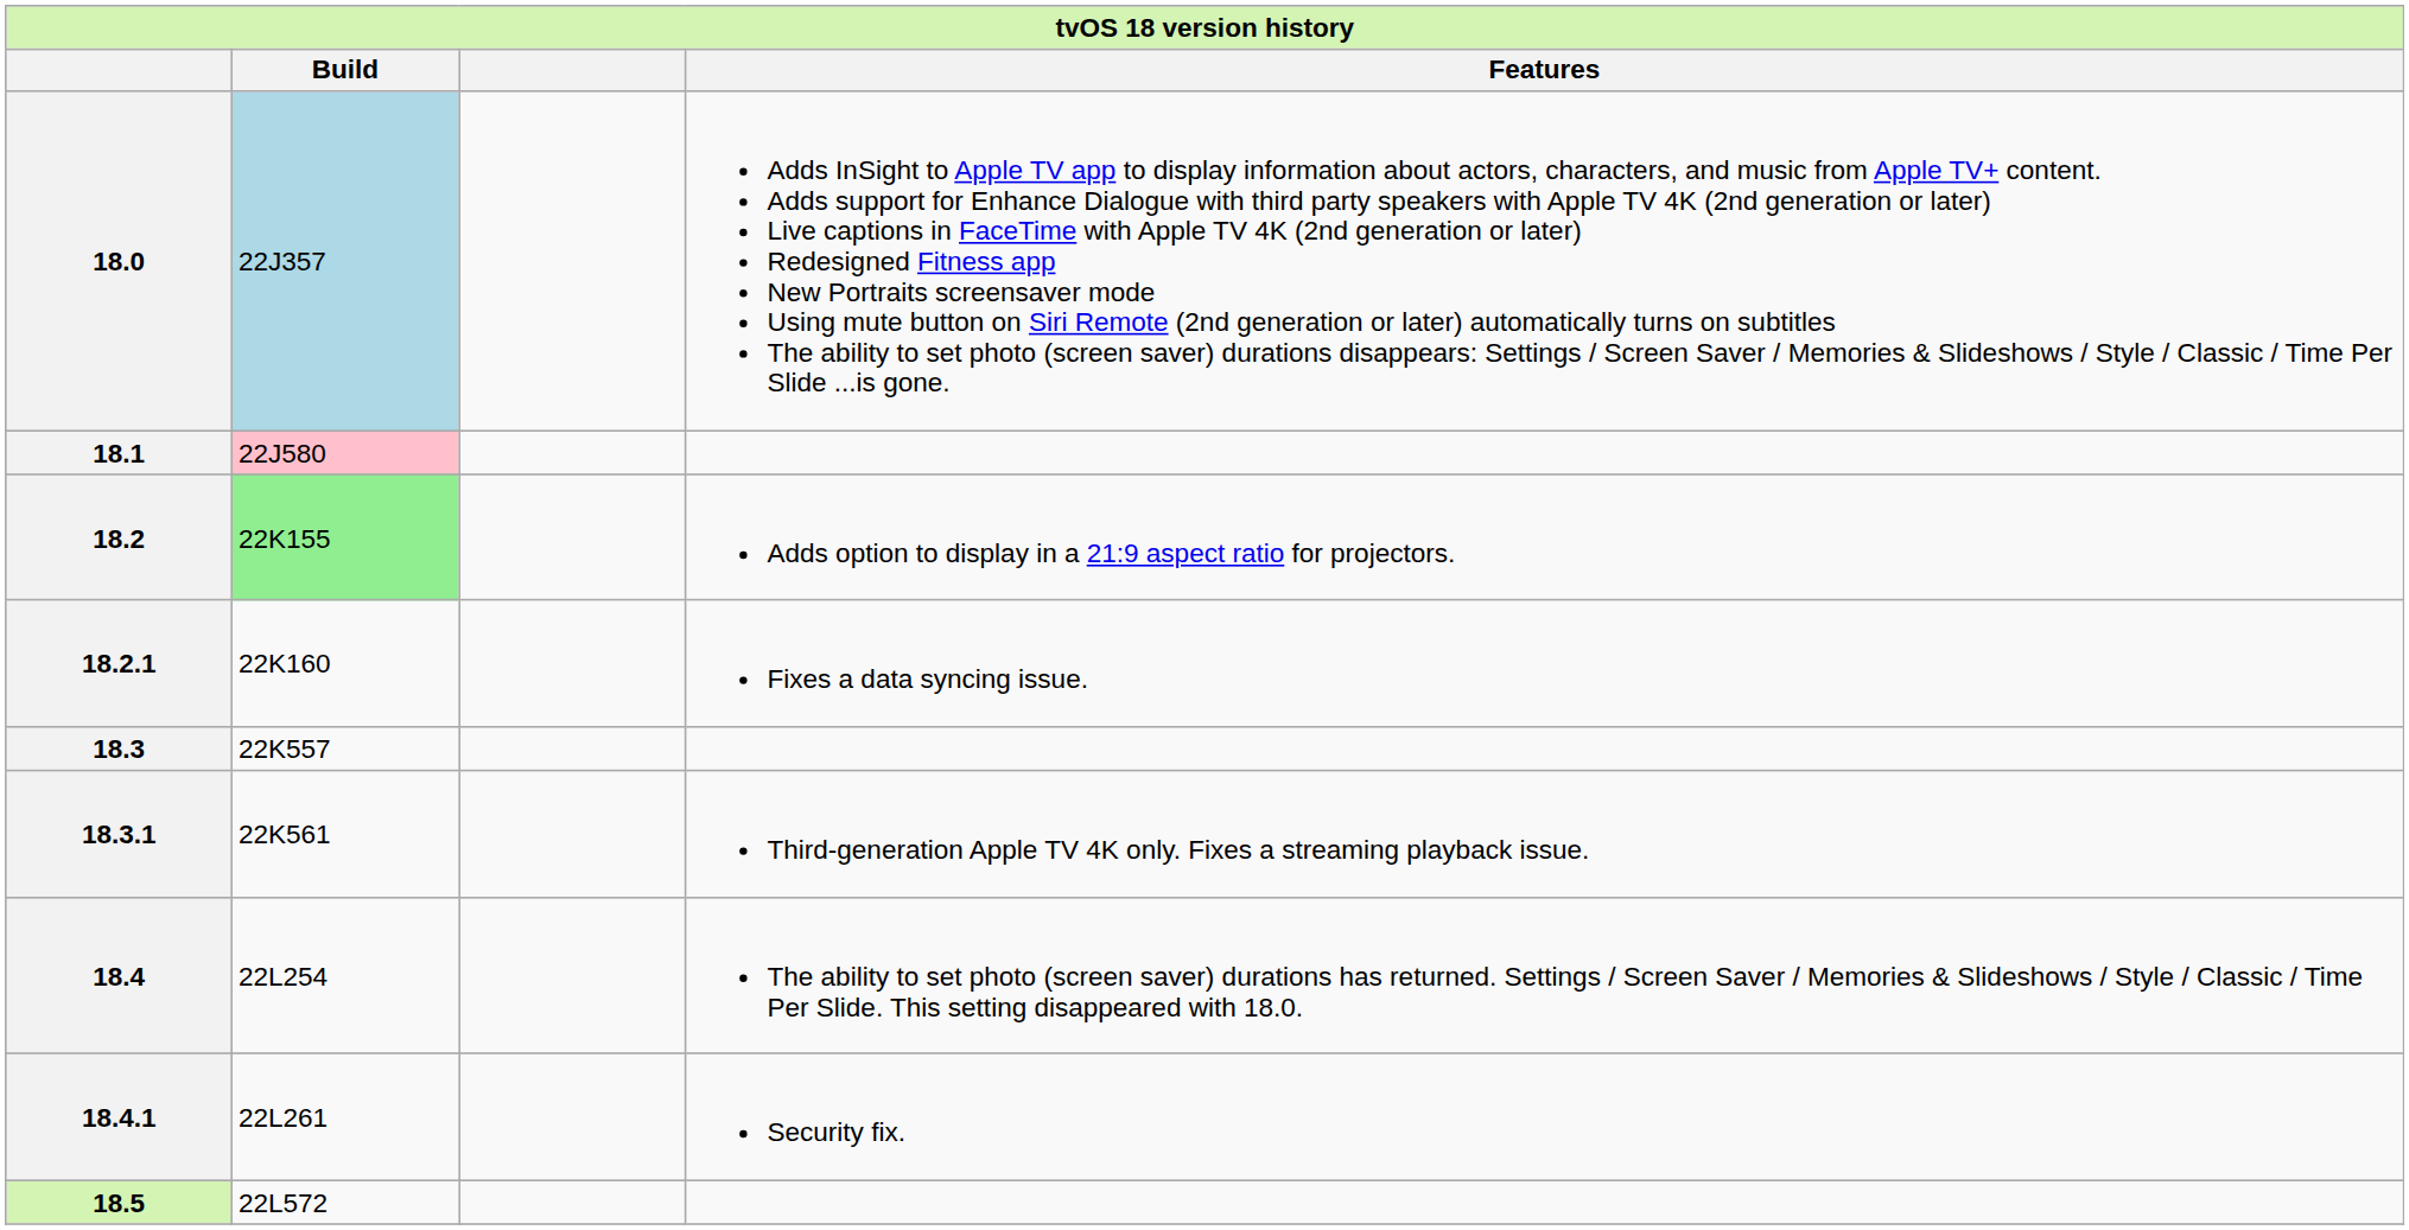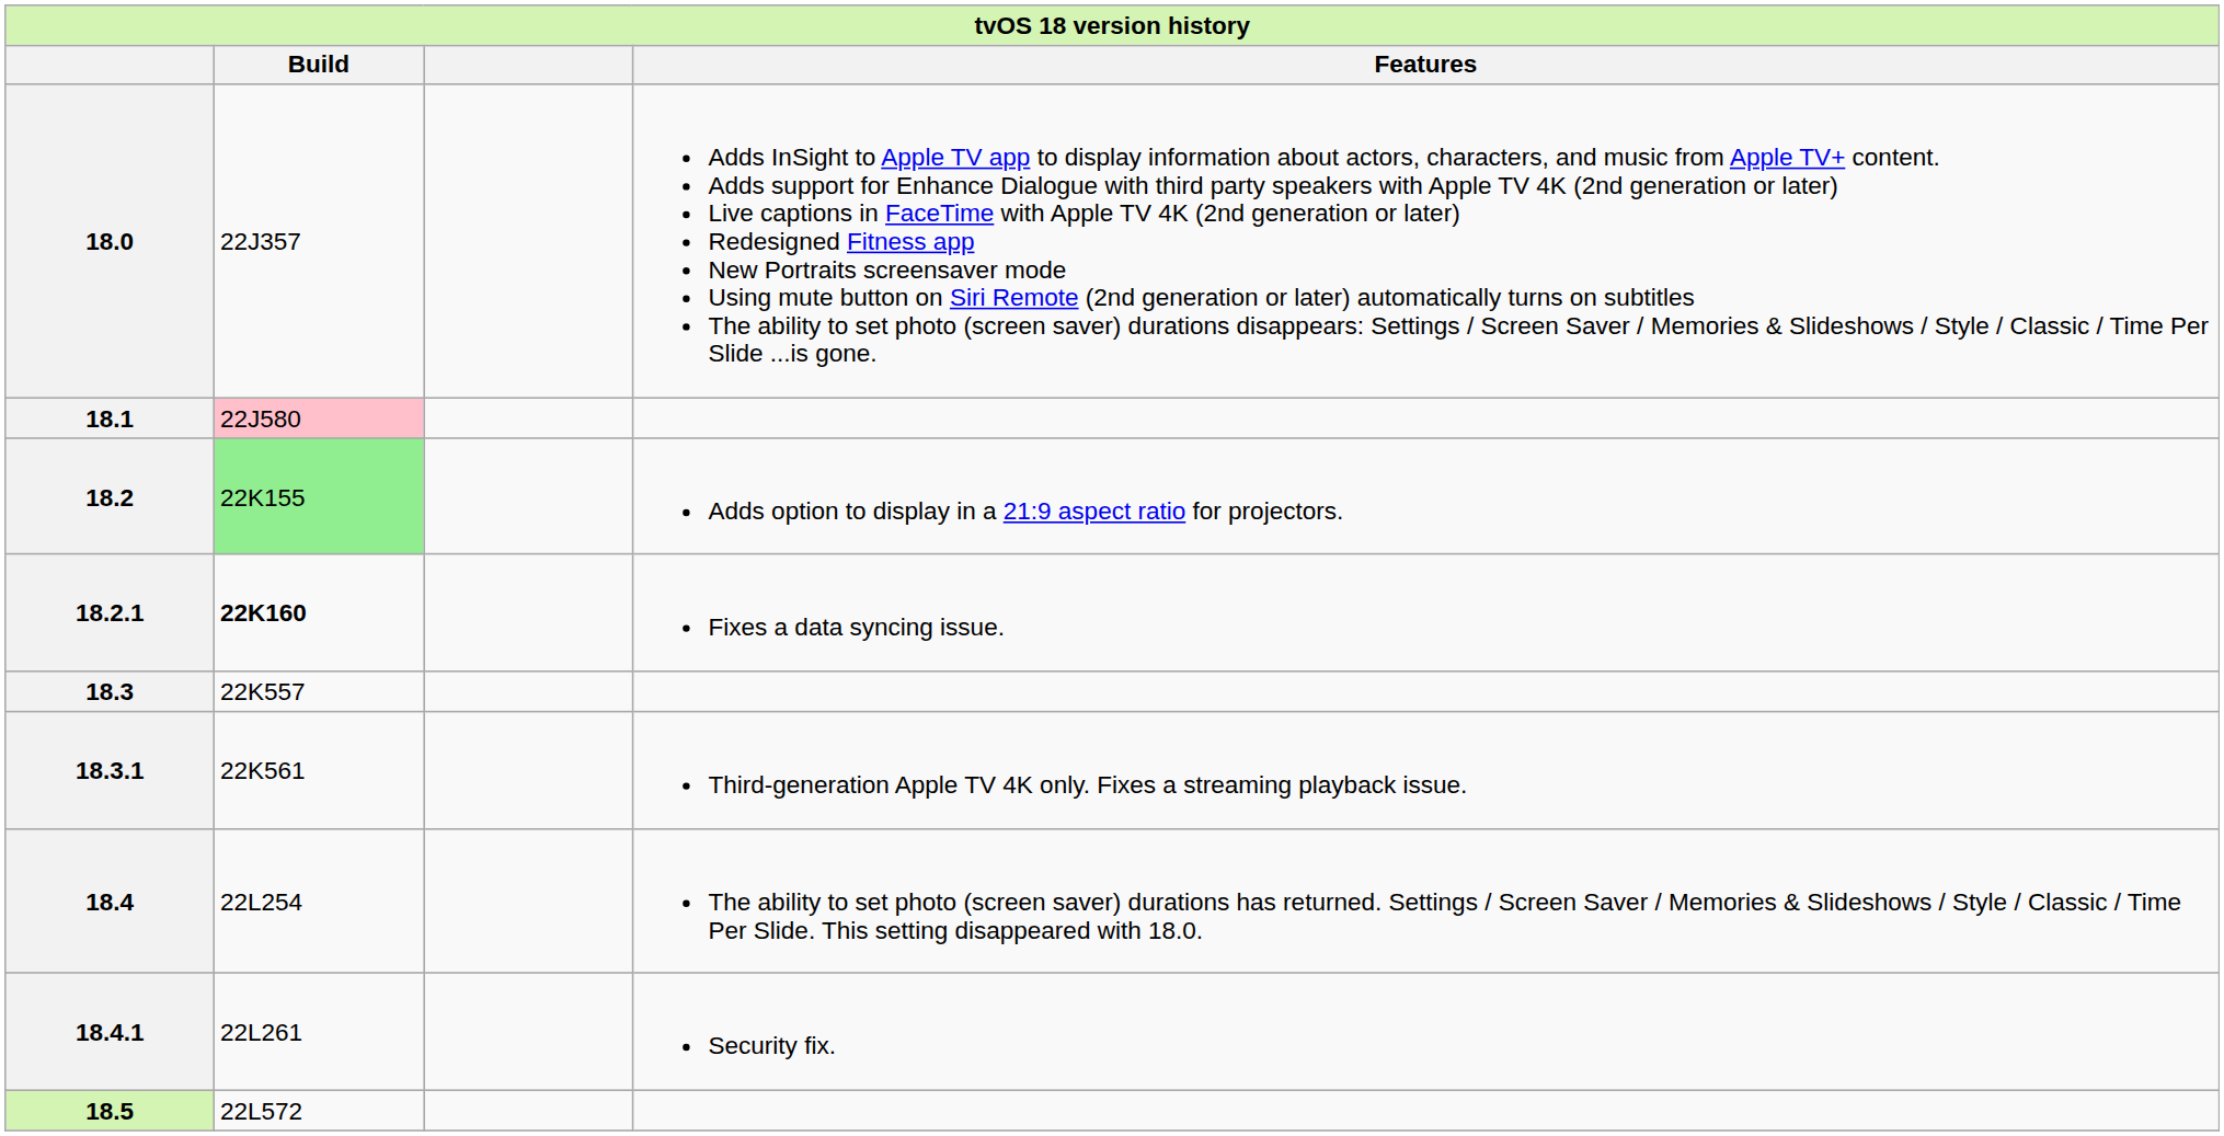18.0 | Build: lightblue background -> no background
18.2.1 | Build: normal -> bold
